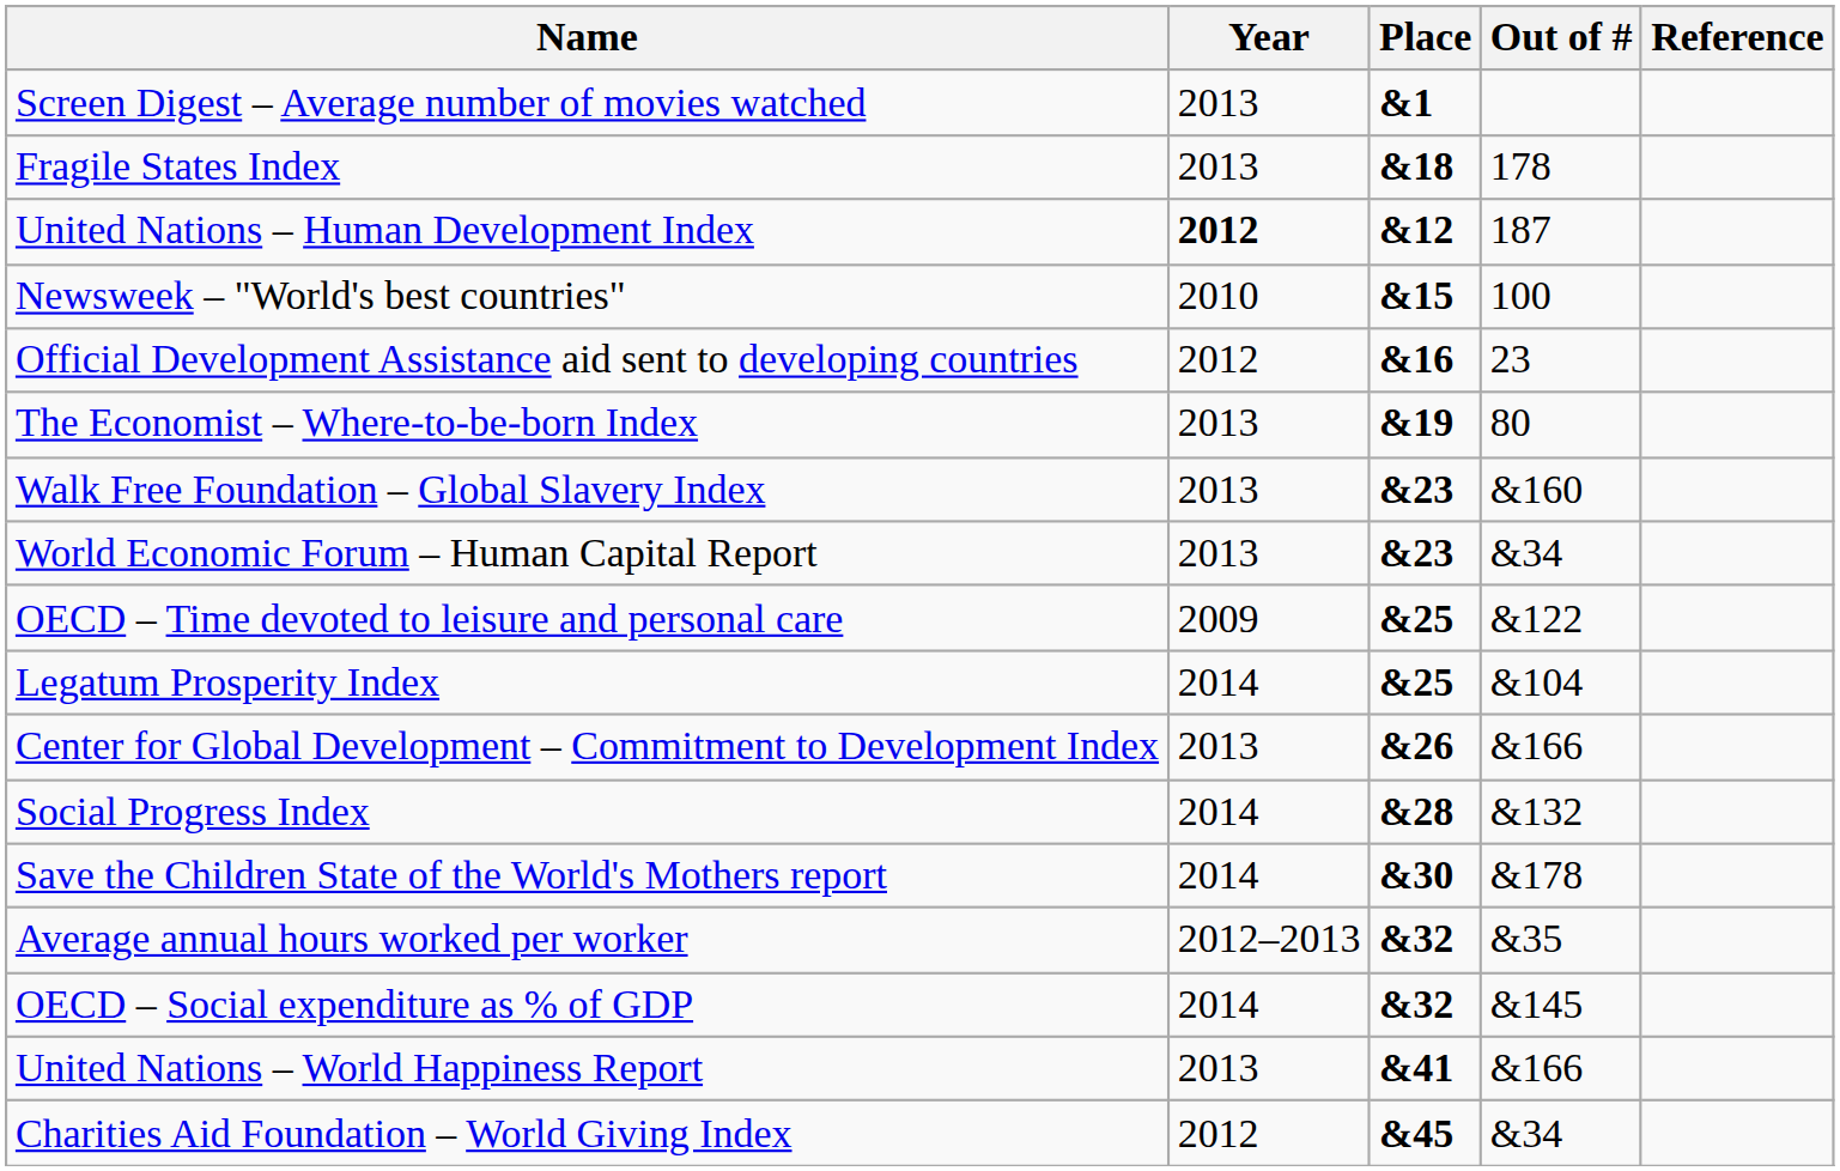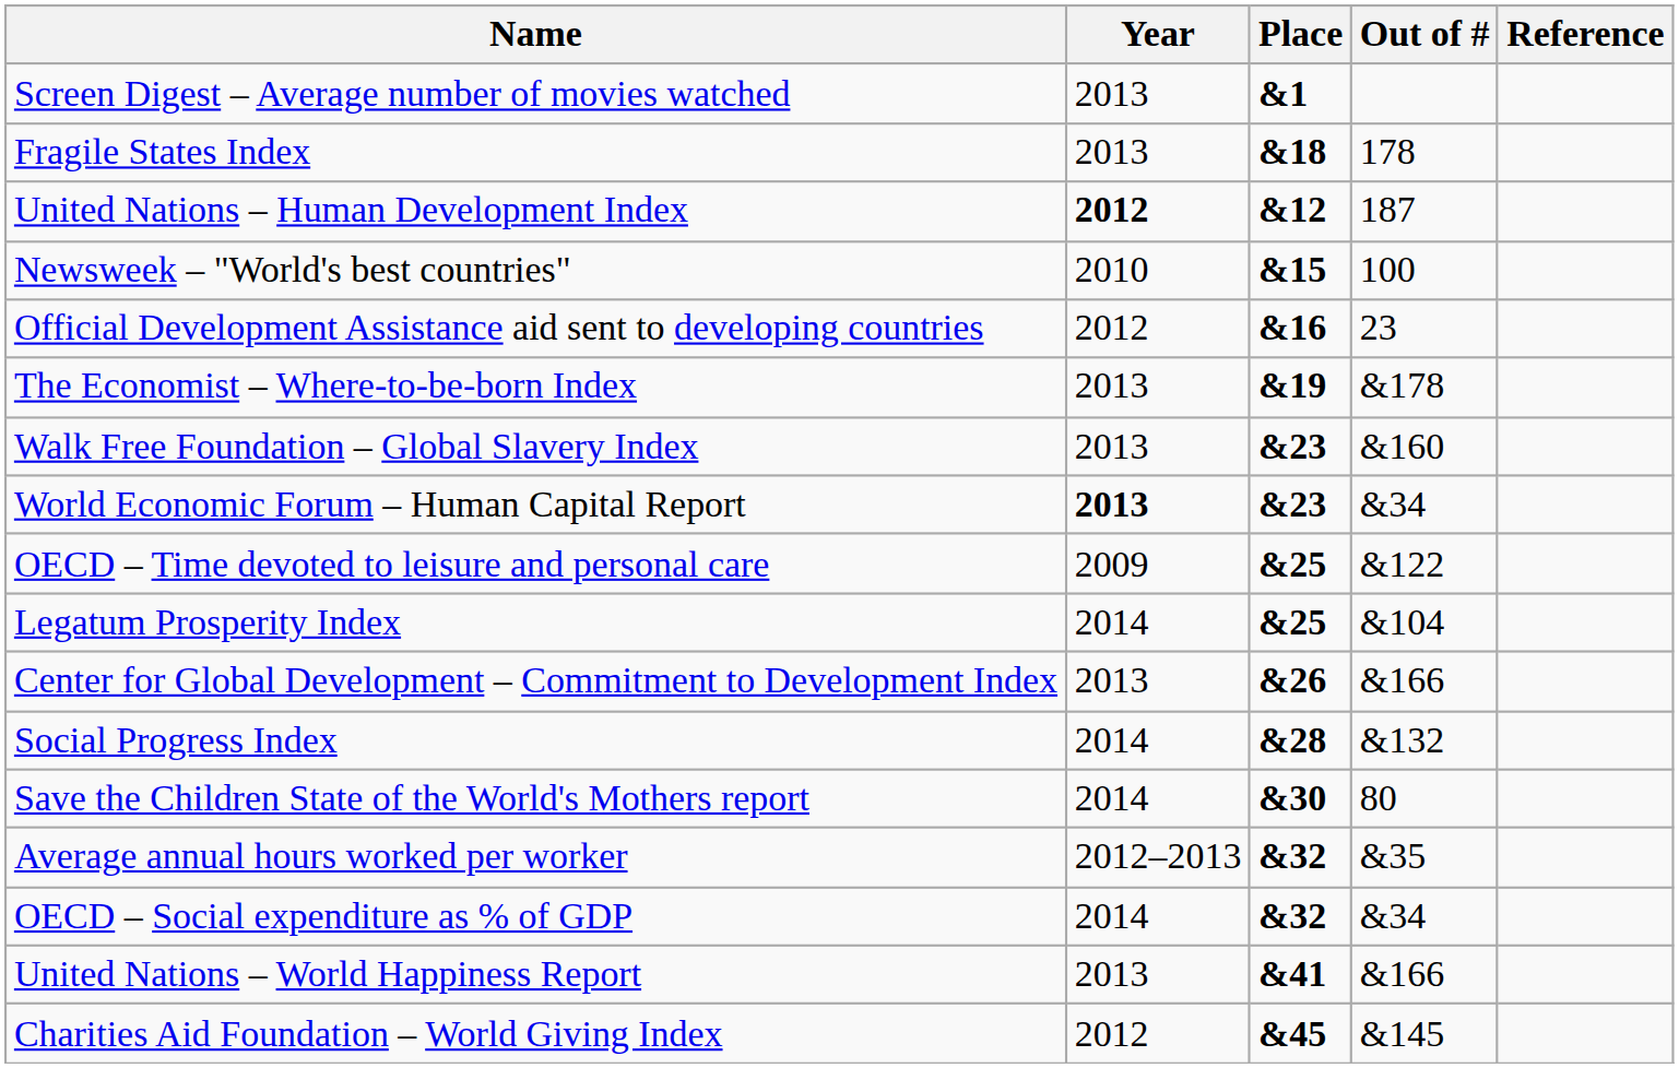The Economist – Where-to-be-born Index | Out of #: 80 -> &178
World Economic Forum – Human Capital Report | Year: normal -> bold
Save the Children State of the World's Mothers report | Out of #: &178 -> 80
OECD – Social expenditure as % of GDP | Out of #: &145 -> &34
Charities Aid Foundation – World Giving Index | Out of #: &34 -> &145
